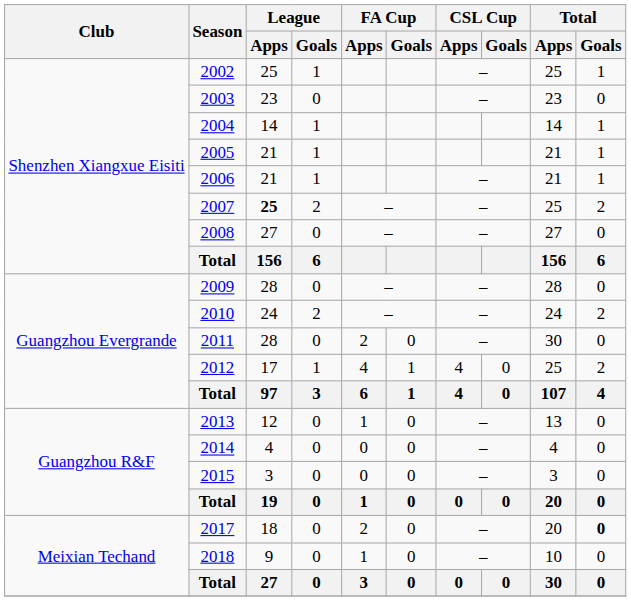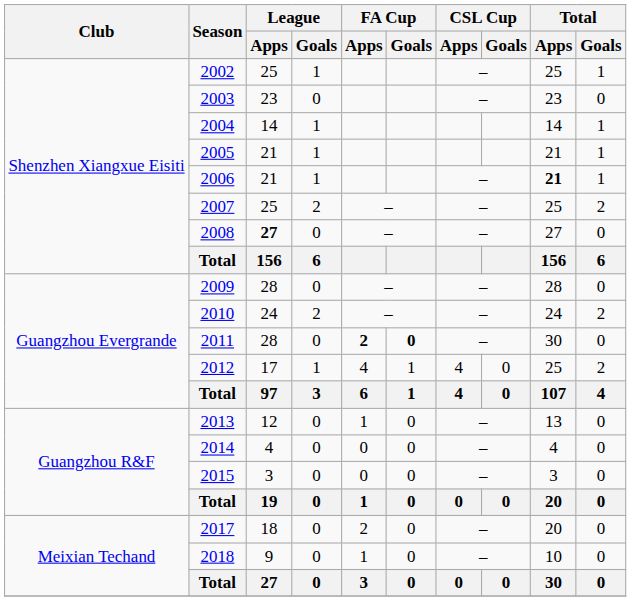2006 | Total / Apps: normal -> bold
2007 | League / Apps: bold -> normal
2008 | League / Apps: normal -> bold
2011 | FA Cup / Apps: normal -> bold
2011 | FA Cup / Goals: normal -> bold
2017 | Total / Goals: bold -> normal
